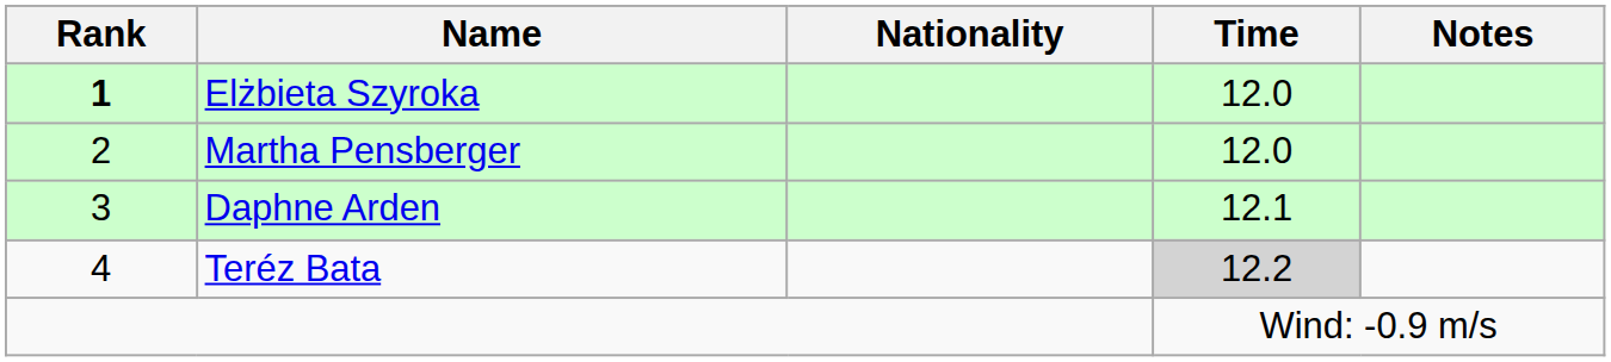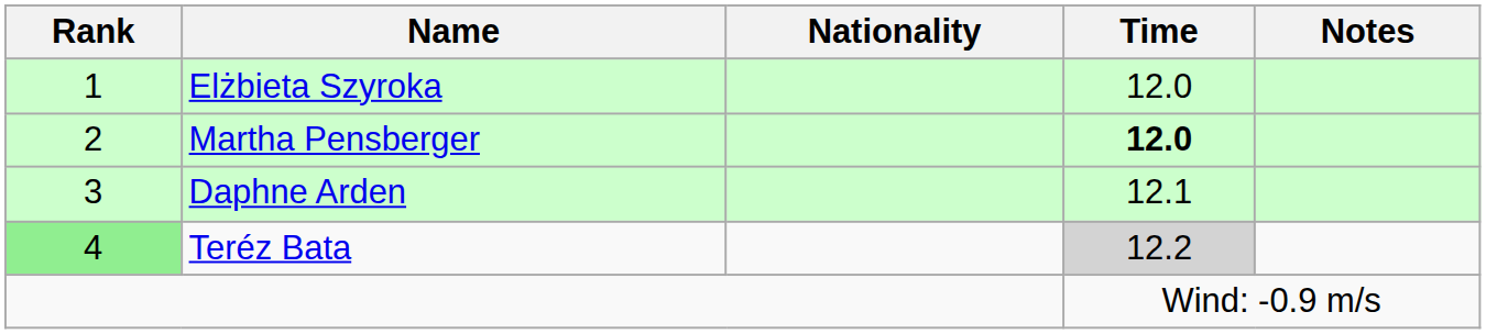Elżbieta Szyroka | Rank: bold -> normal
Martha Pensberger | Time: normal -> bold
Teréz Bata | Rank: no background -> lightgreen background
